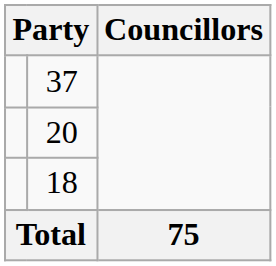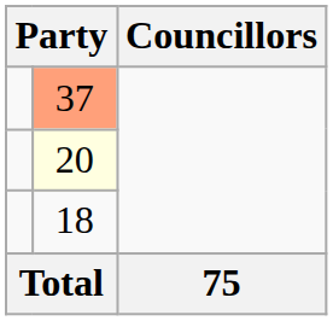37 | column 2: no background -> lightsalmon background
20 | column 2: no background -> lightyellow background
